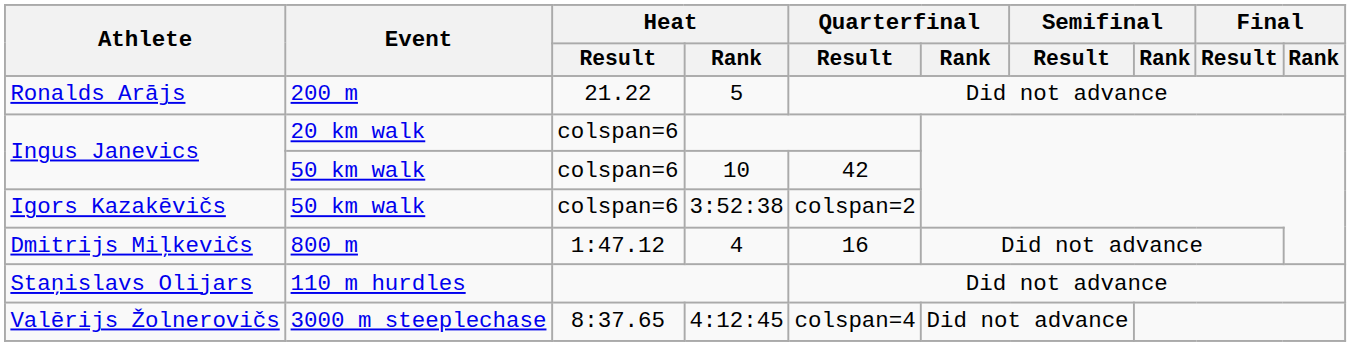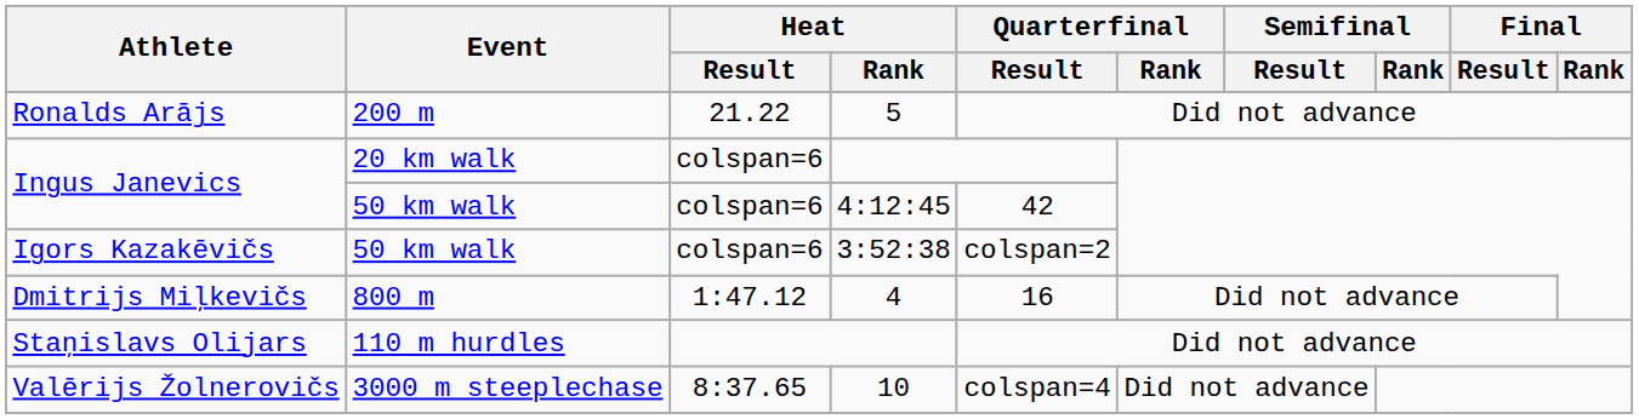Ingus Janevics / 50 km walk | Heat / Rank: 10 -> 4:12:45
Valērijs Žolnerovičs | Heat / Rank: 4:12:45 -> 10
